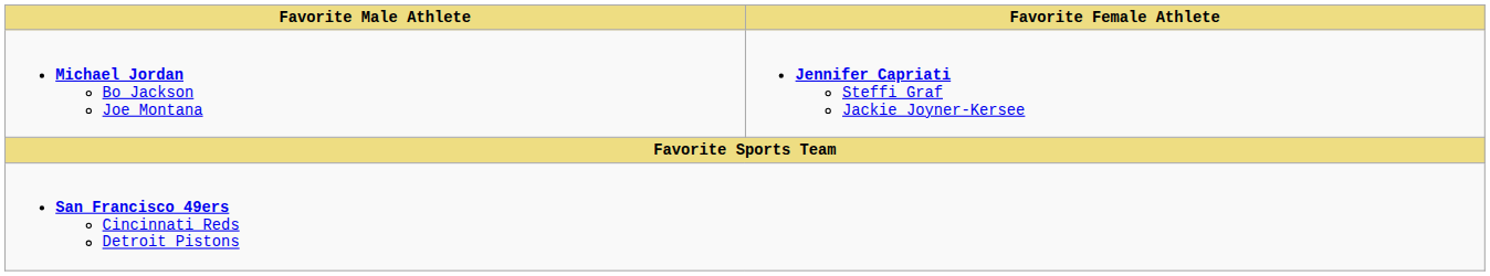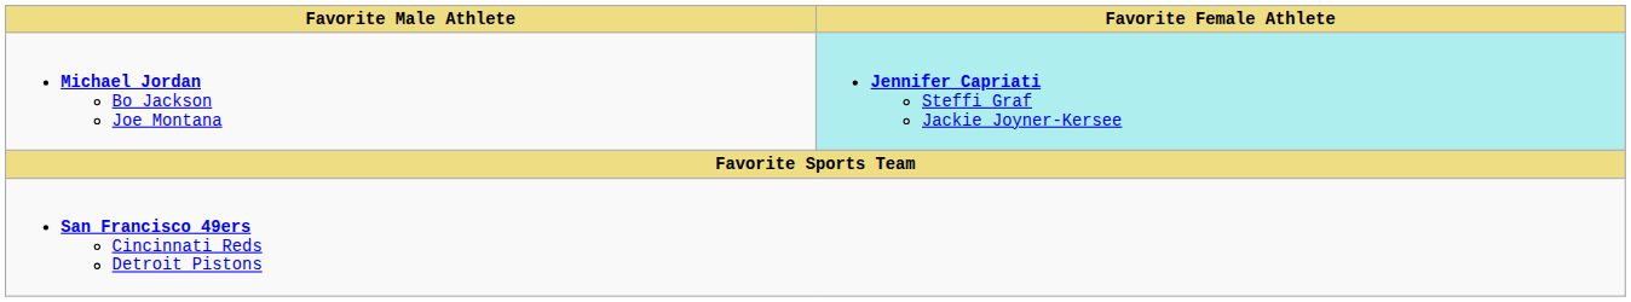Michael Jordan Bo Jackson Joe Montana | Favorite Female Athlete: no background -> paleturquoise background
